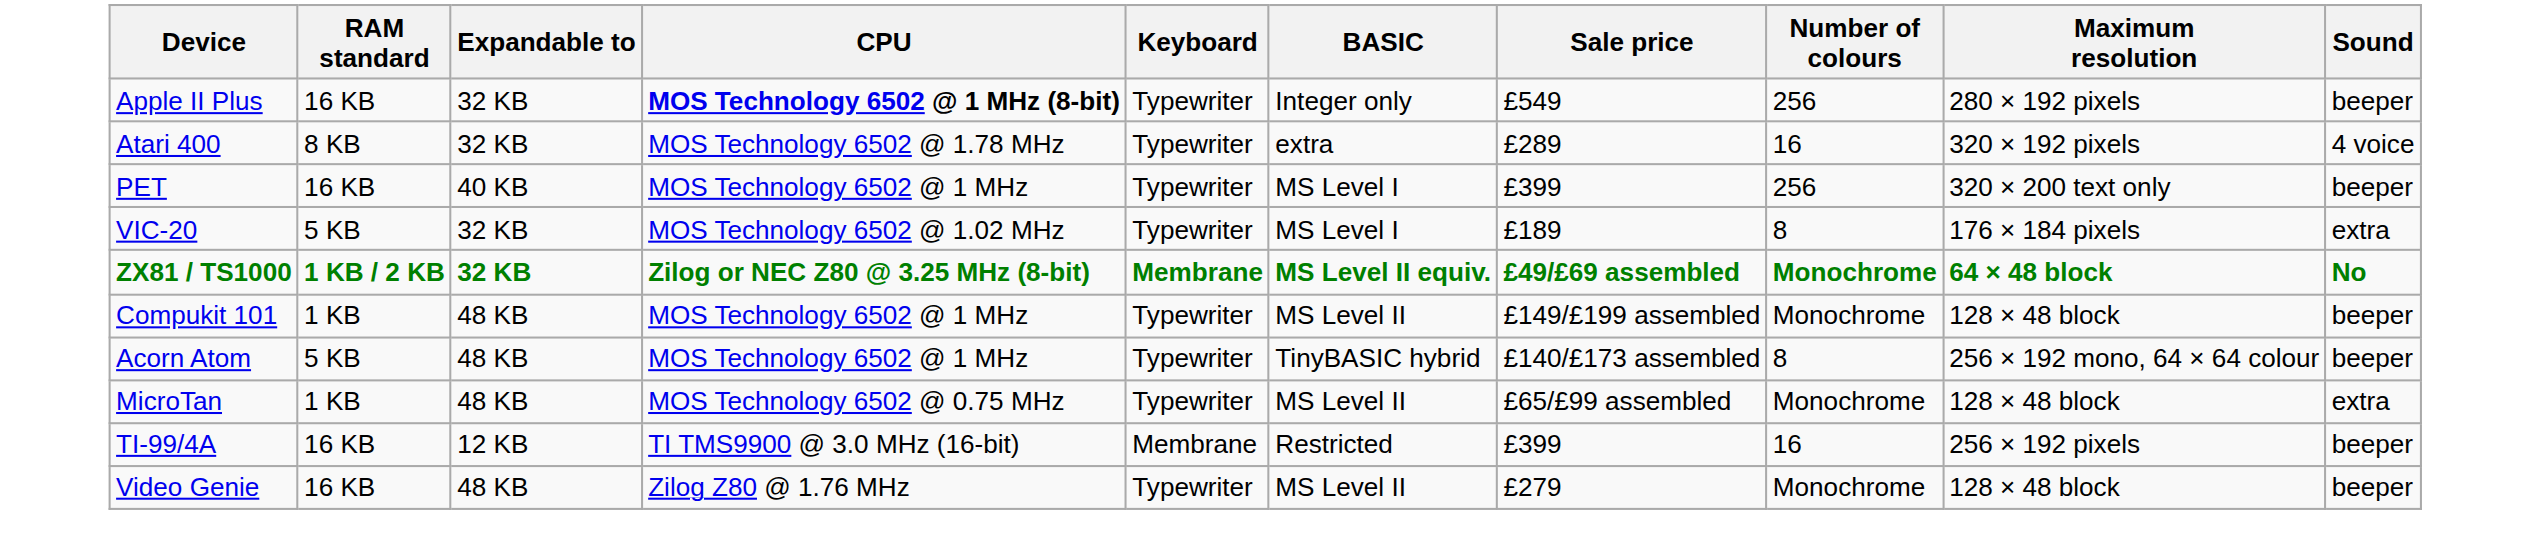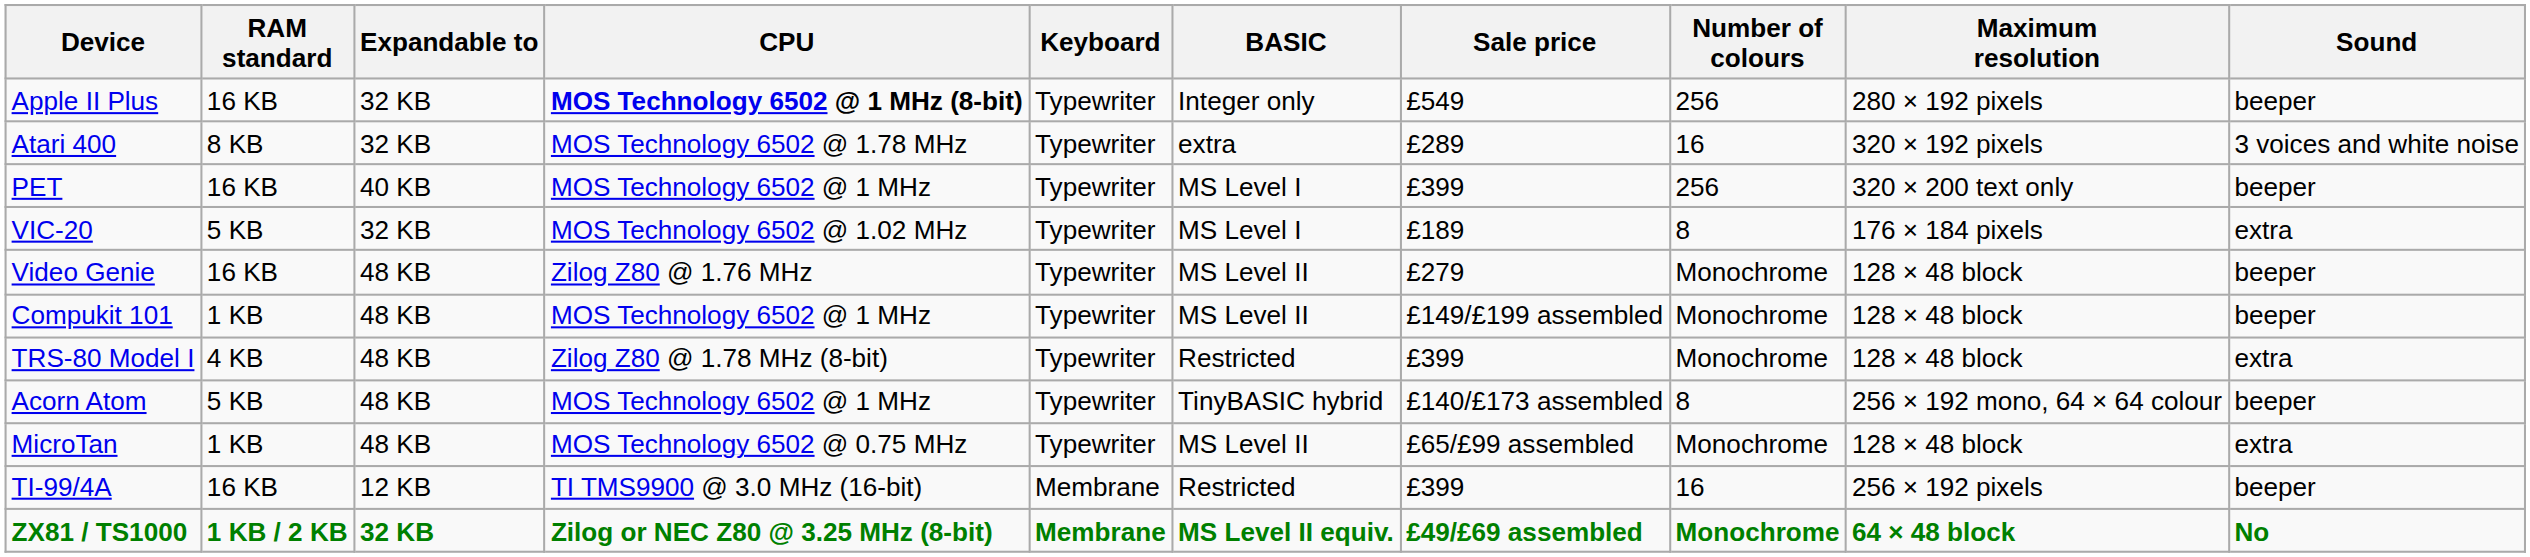Atari 400 | Sound: 4 voice -> 3 voices and white noise
rows swapped: Video Genie <-> ZX81 / TS1000
+ row: TRS-80 Model I | 4 KB | 48 KB | Zilog Z80 @ 1.78 MHz (8-bit) | Typewriter | Restricted | £399 | Monochrome | 128 × 48 block | extra
